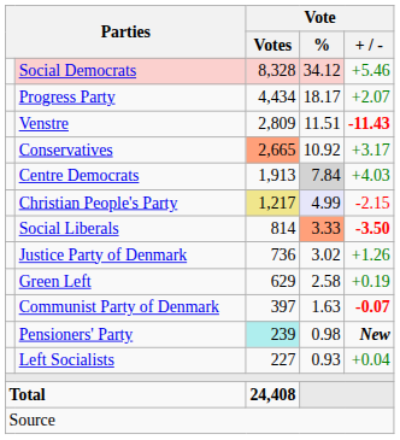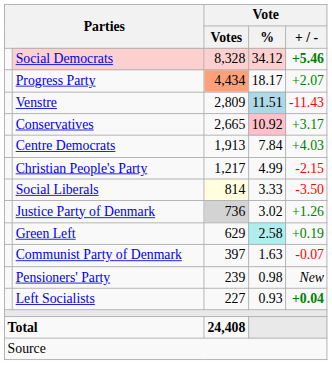Social Democrats | Vote / + / -: normal -> bold
Progress Party | Vote / Votes: no background -> lightsalmon background
Venstre | Vote / %: no background -> lightblue background
Venstre | Vote / + / -: bold -> normal
Conservatives | Vote / Votes: lightsalmon background -> no background
Conservatives | Vote / %: no background -> pink background
Centre Democrats | Vote / %: lightgrey background -> no background
Christian People's Party | Vote / Votes: khaki background -> no background
Christian People's Party | Vote / %: lavender background -> no background
Social Liberals | Vote / Votes: no background -> lightyellow background
Social Liberals | Vote / %: lightsalmon background -> no background
Social Liberals | Vote / + / -: bold -> normal
Justice Party of Denmark | Vote / Votes: no background -> lightgrey background
Green Left | Vote / %: no background -> paleturquoise background
Communist Party of Denmark | Vote / + / -: bold -> normal
Pensioners' Party | Vote / Votes: paleturquoise background -> no background
Pensioners' Party | Vote / + / -: bold -> normal
Left Socialists | Vote / + / -: normal -> bold
